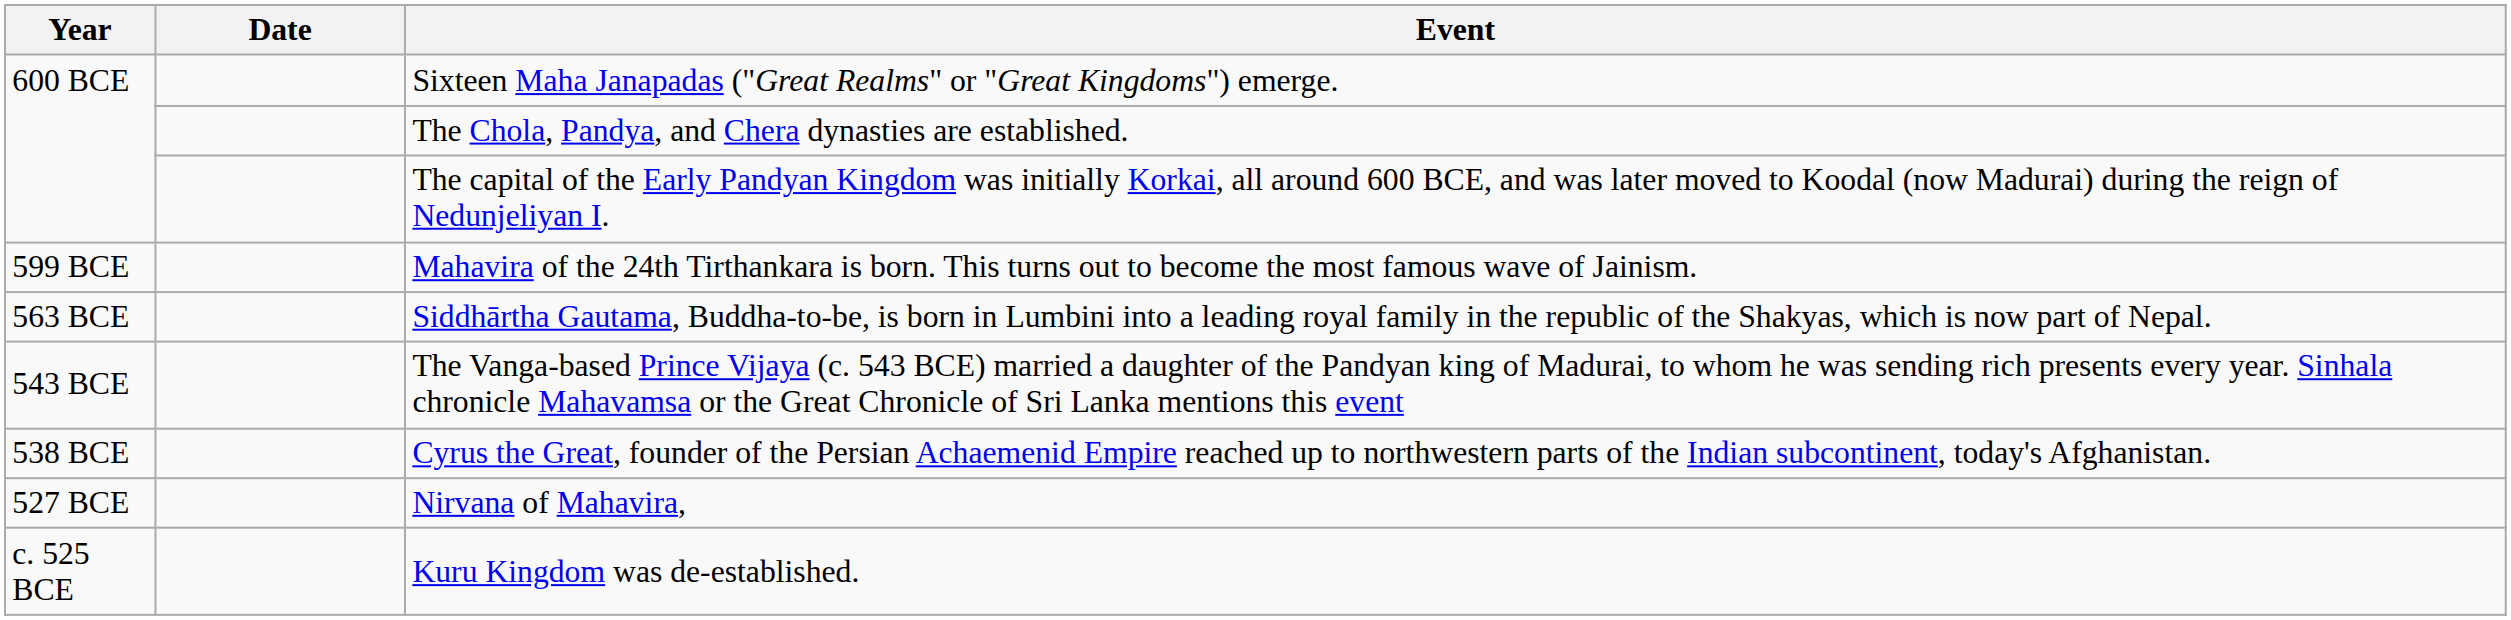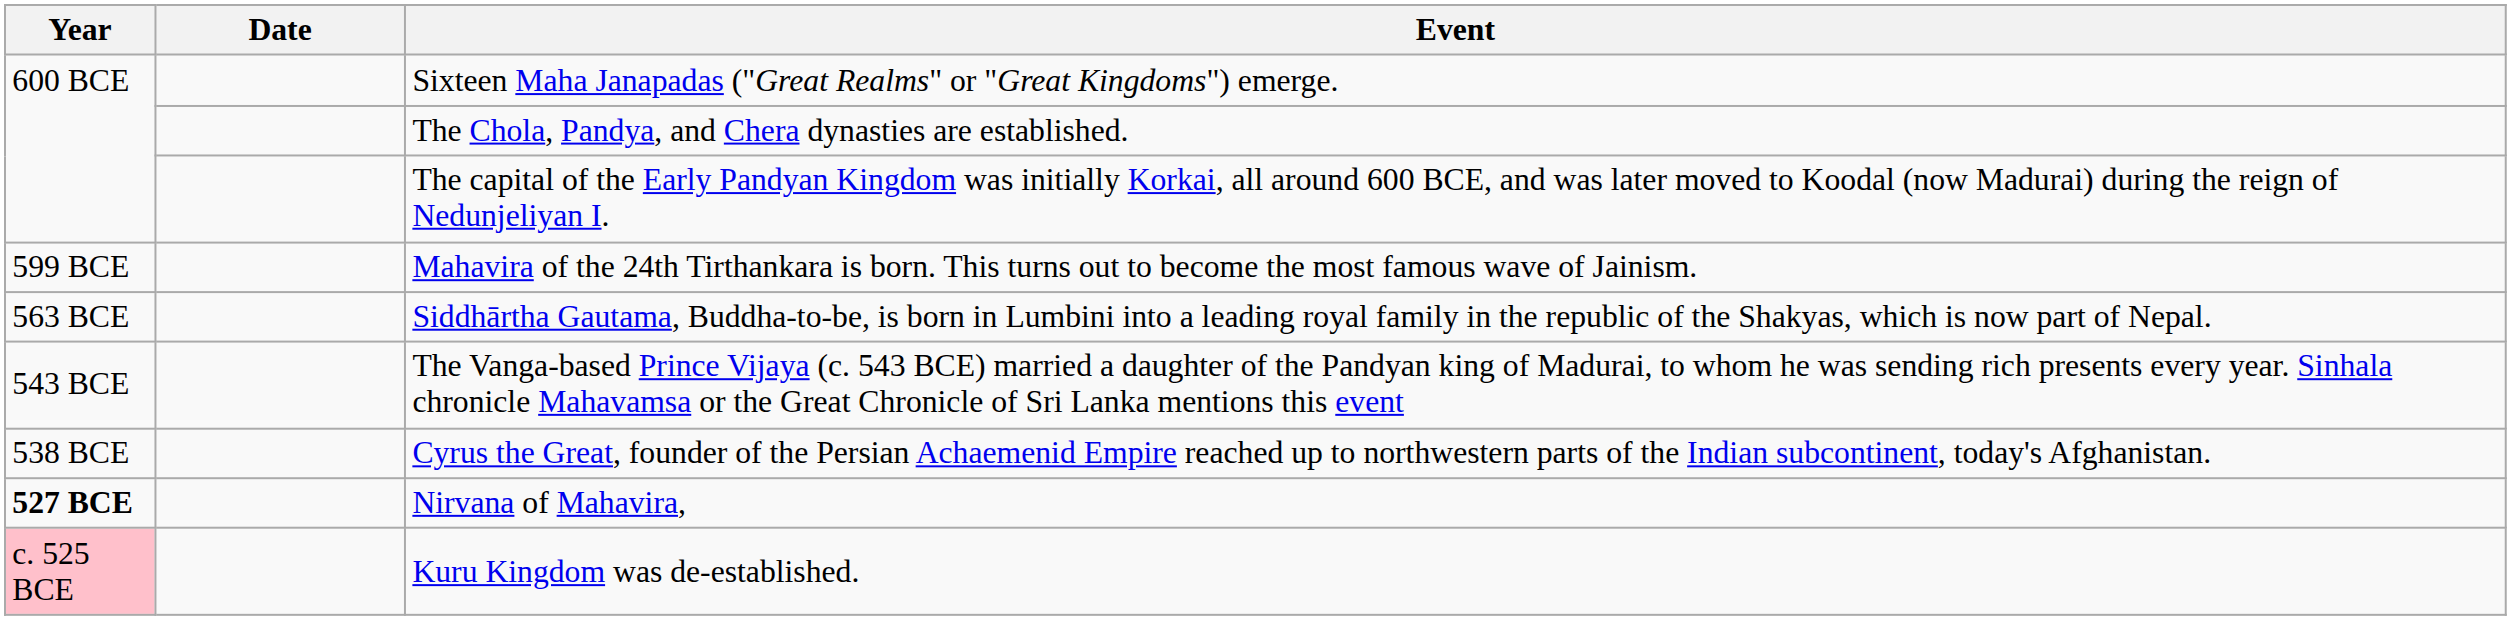Nirvana of Mahavira, | Year: normal -> bold
Kuru Kingdom was de-established. | Year: no background -> pink background
